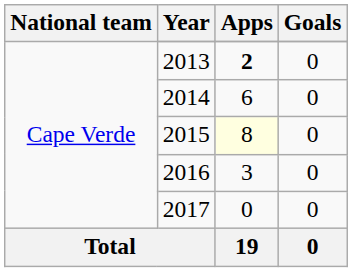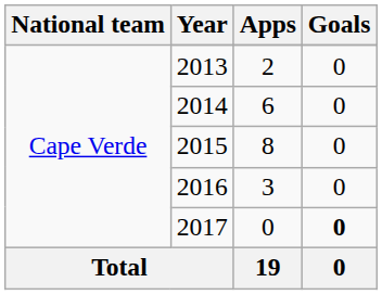2013 | Apps: bold -> normal
2015 | Apps: lightyellow background -> no background
2017 | Goals: normal -> bold
